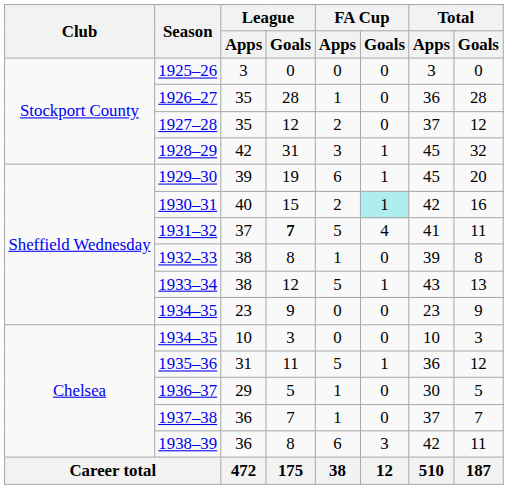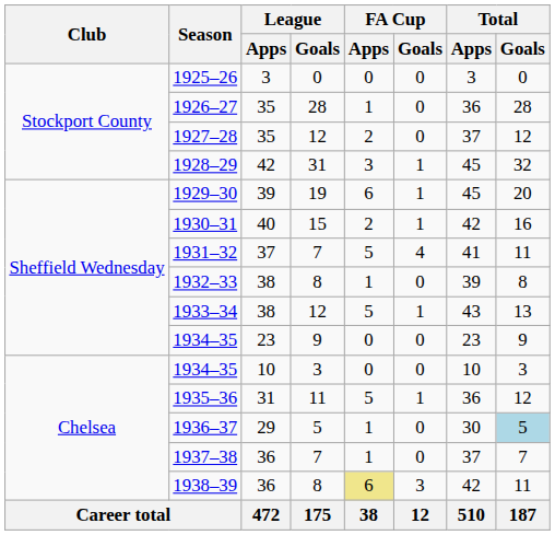1930–31 | FA Cup / Goals: paleturquoise background -> no background
1931–32 | League / Goals: bold -> normal
1936–37 | Total / Goals: no background -> lightblue background
1938–39 | FA Cup / Apps: no background -> khaki background
